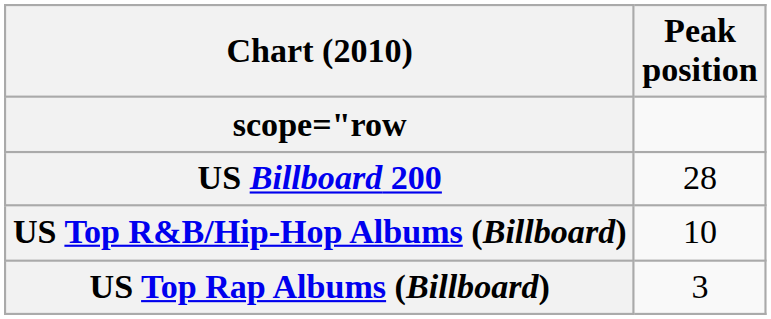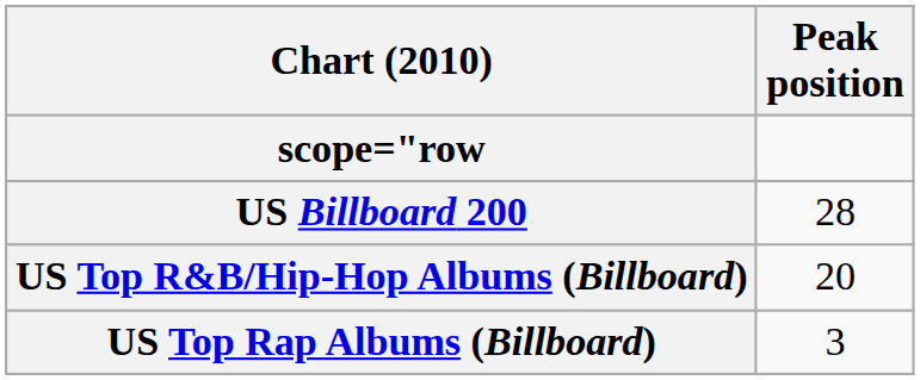US Top R&B/Hip-Hop Albums (Billboard) | Peak position: 10 -> 20
